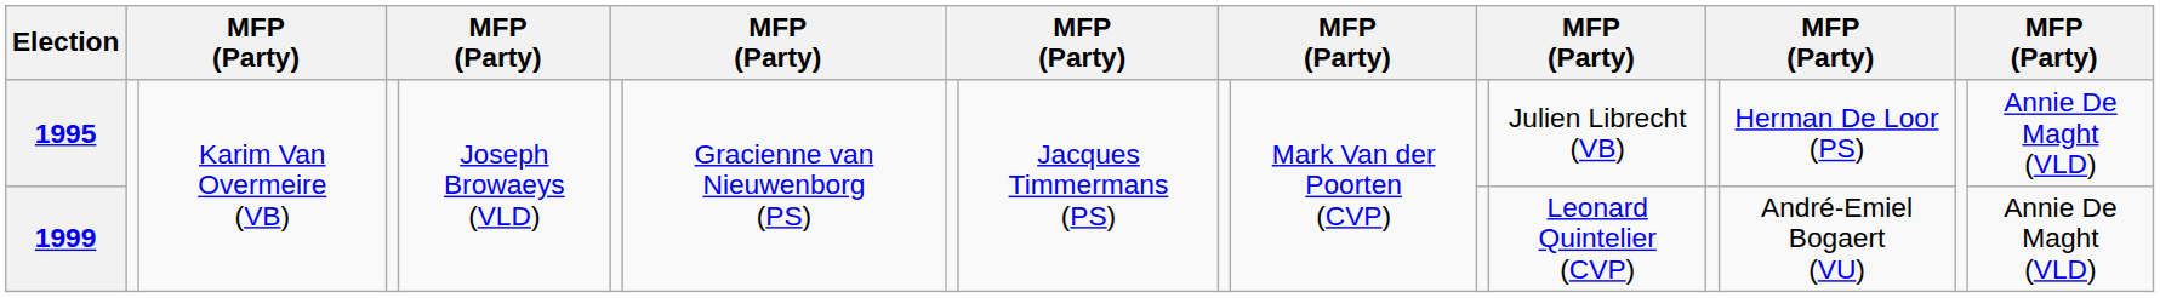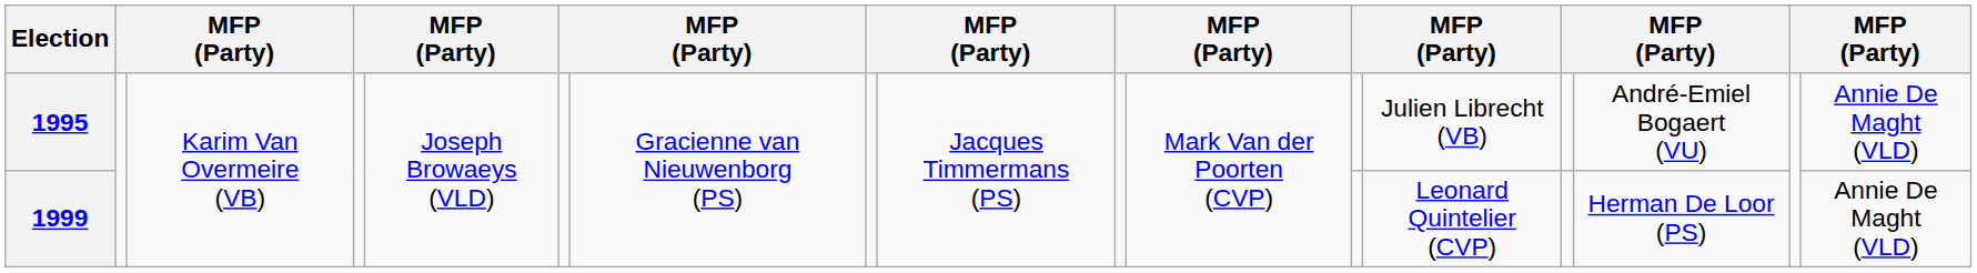1995 | column 15: Herman De Loor (PS) -> André-Emiel Bogaert (VU)
1999 | column 15: André-Emiel Bogaert (VU) -> Herman De Loor (PS)
